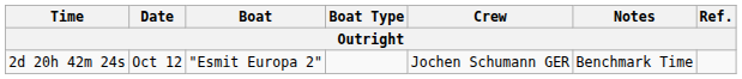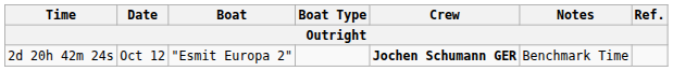2d 20h 42m 24s | Crew: normal -> bold
